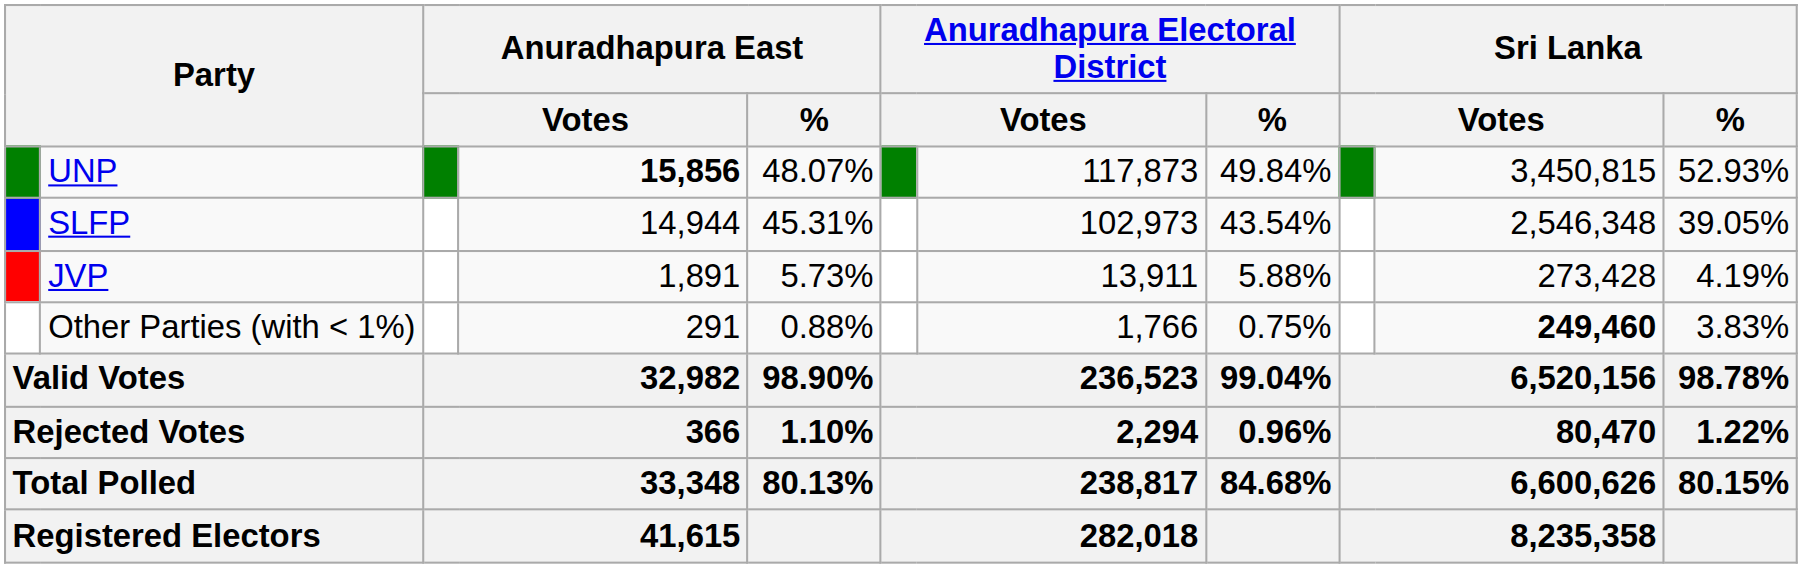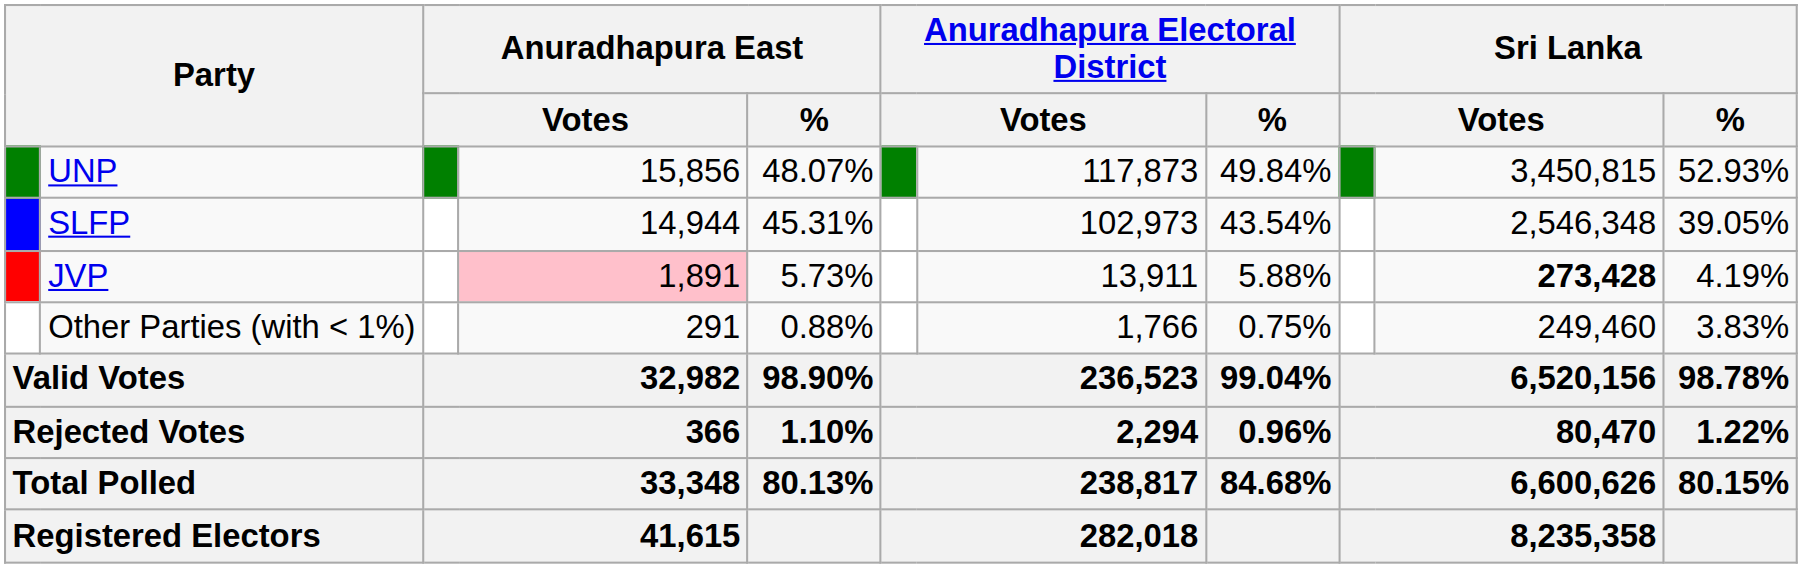UNP | column 4: bold -> normal
JVP | column 4: no background -> pink background
JVP | column 10: normal -> bold
Other Parties (with < 1%) | column 10: bold -> normal
